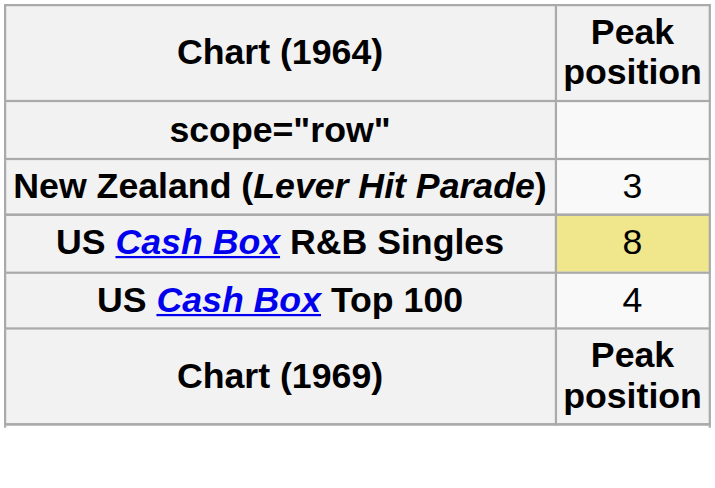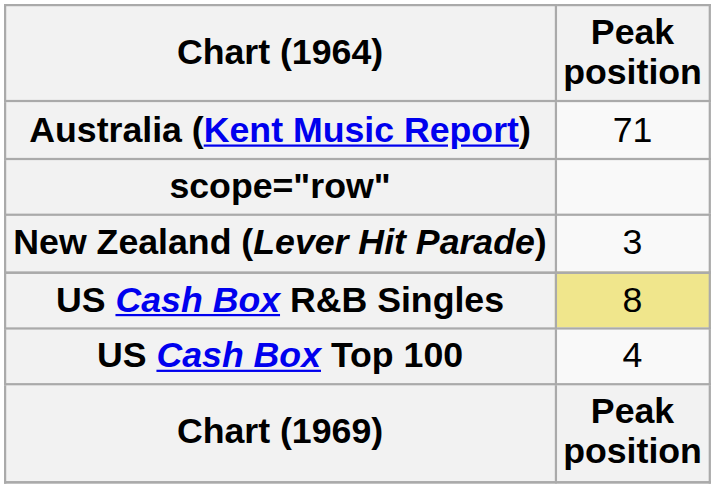+ row: Australia (Kent Music Report) | 71
